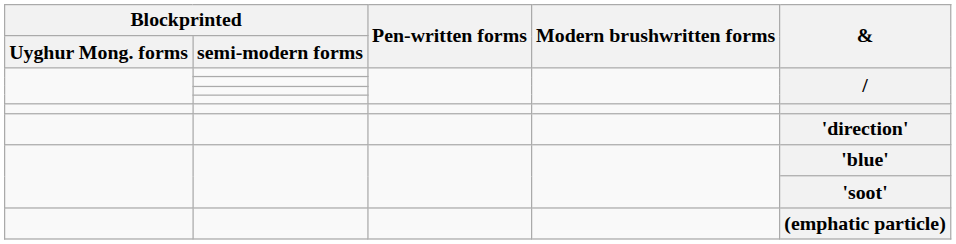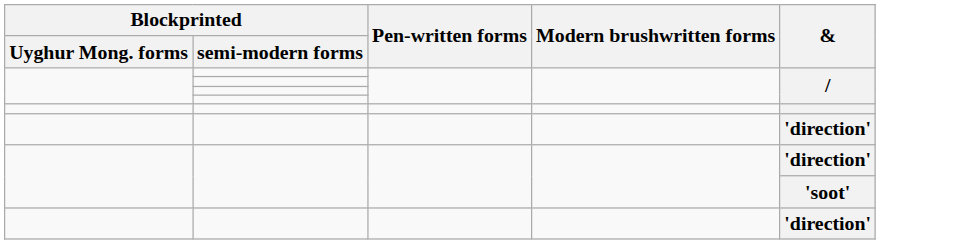row 9 | &: 'blue' -> 'direction'
row 11 | &: (emphatic particle) -> 'direction'
